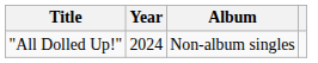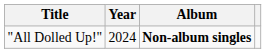row 2 | Album: normal -> bold
